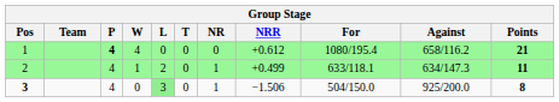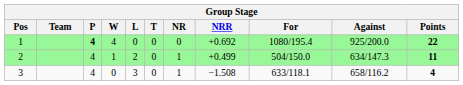row 3 | NRR: +0.612 -> +0.692
row 3 | Against: 658/116.2 -> 925/200.0
row 3 | Points: 21 -> 22
row 4 | For: 633/118.1 -> 504/150.0
row 5 | Pos: bold -> normal
row 5 | L: lightgreen background -> no background
row 5 | NRR: −1.506 -> −1.508
row 5 | For: 504/150.0 -> 633/118.1
row 5 | Against: 925/200.0 -> 658/116.2
row 5 | Points: 8 -> 4
